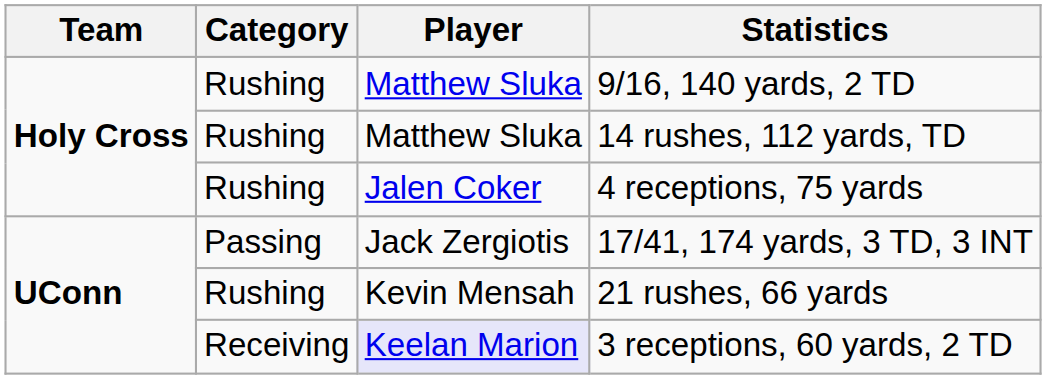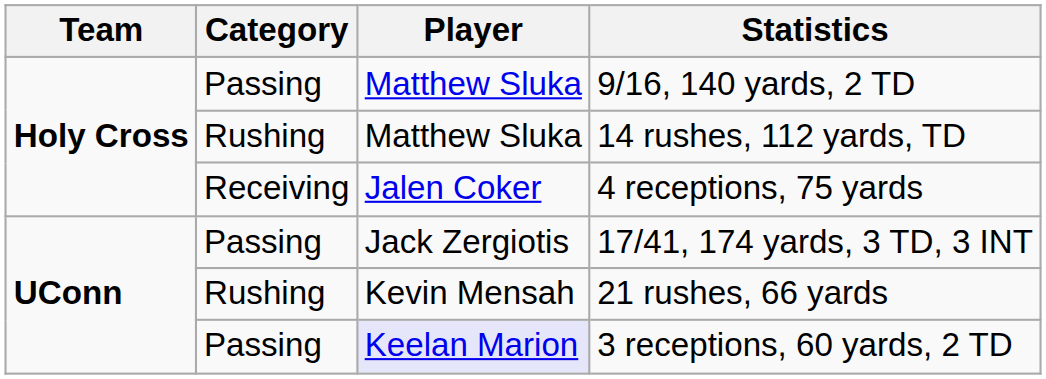9/16, 140 yards, 2 TD | Category: Rushing -> Passing
4 receptions, 75 yards | Category: Rushing -> Receiving
3 receptions, 60 yards, 2 TD | Category: Receiving -> Passing
